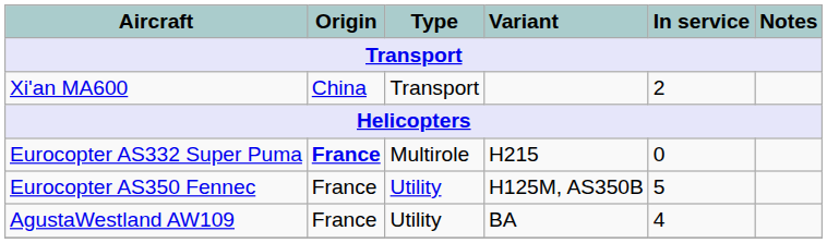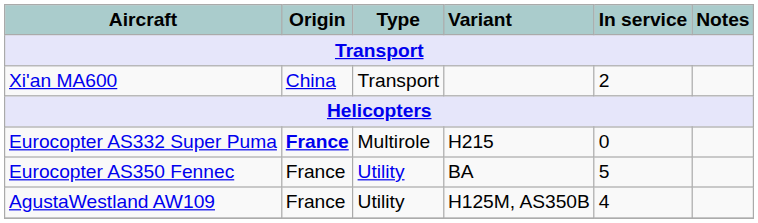Eurocopter AS350 Fennec | Variant: H125M, AS350B -> BA
AgustaWestland AW109 | Variant: BA -> H125M, AS350B
